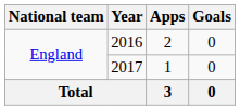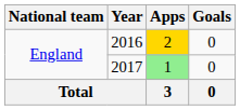2016 | Apps: no background -> gold background
2017 | Apps: no background -> lightgreen background
